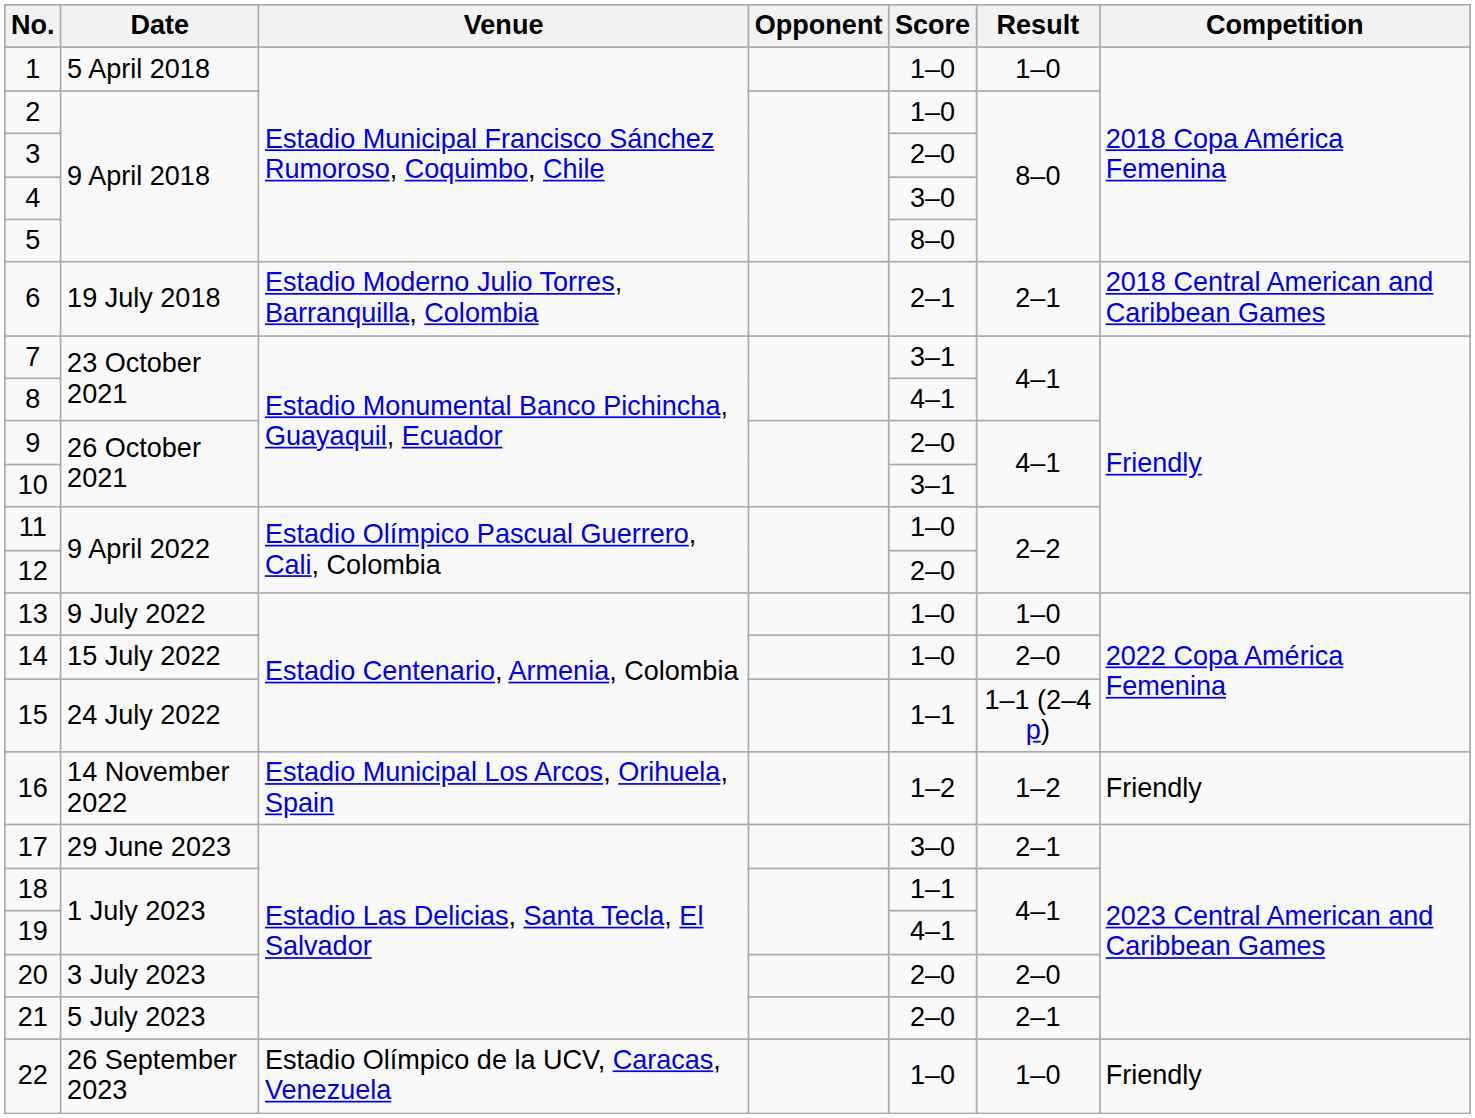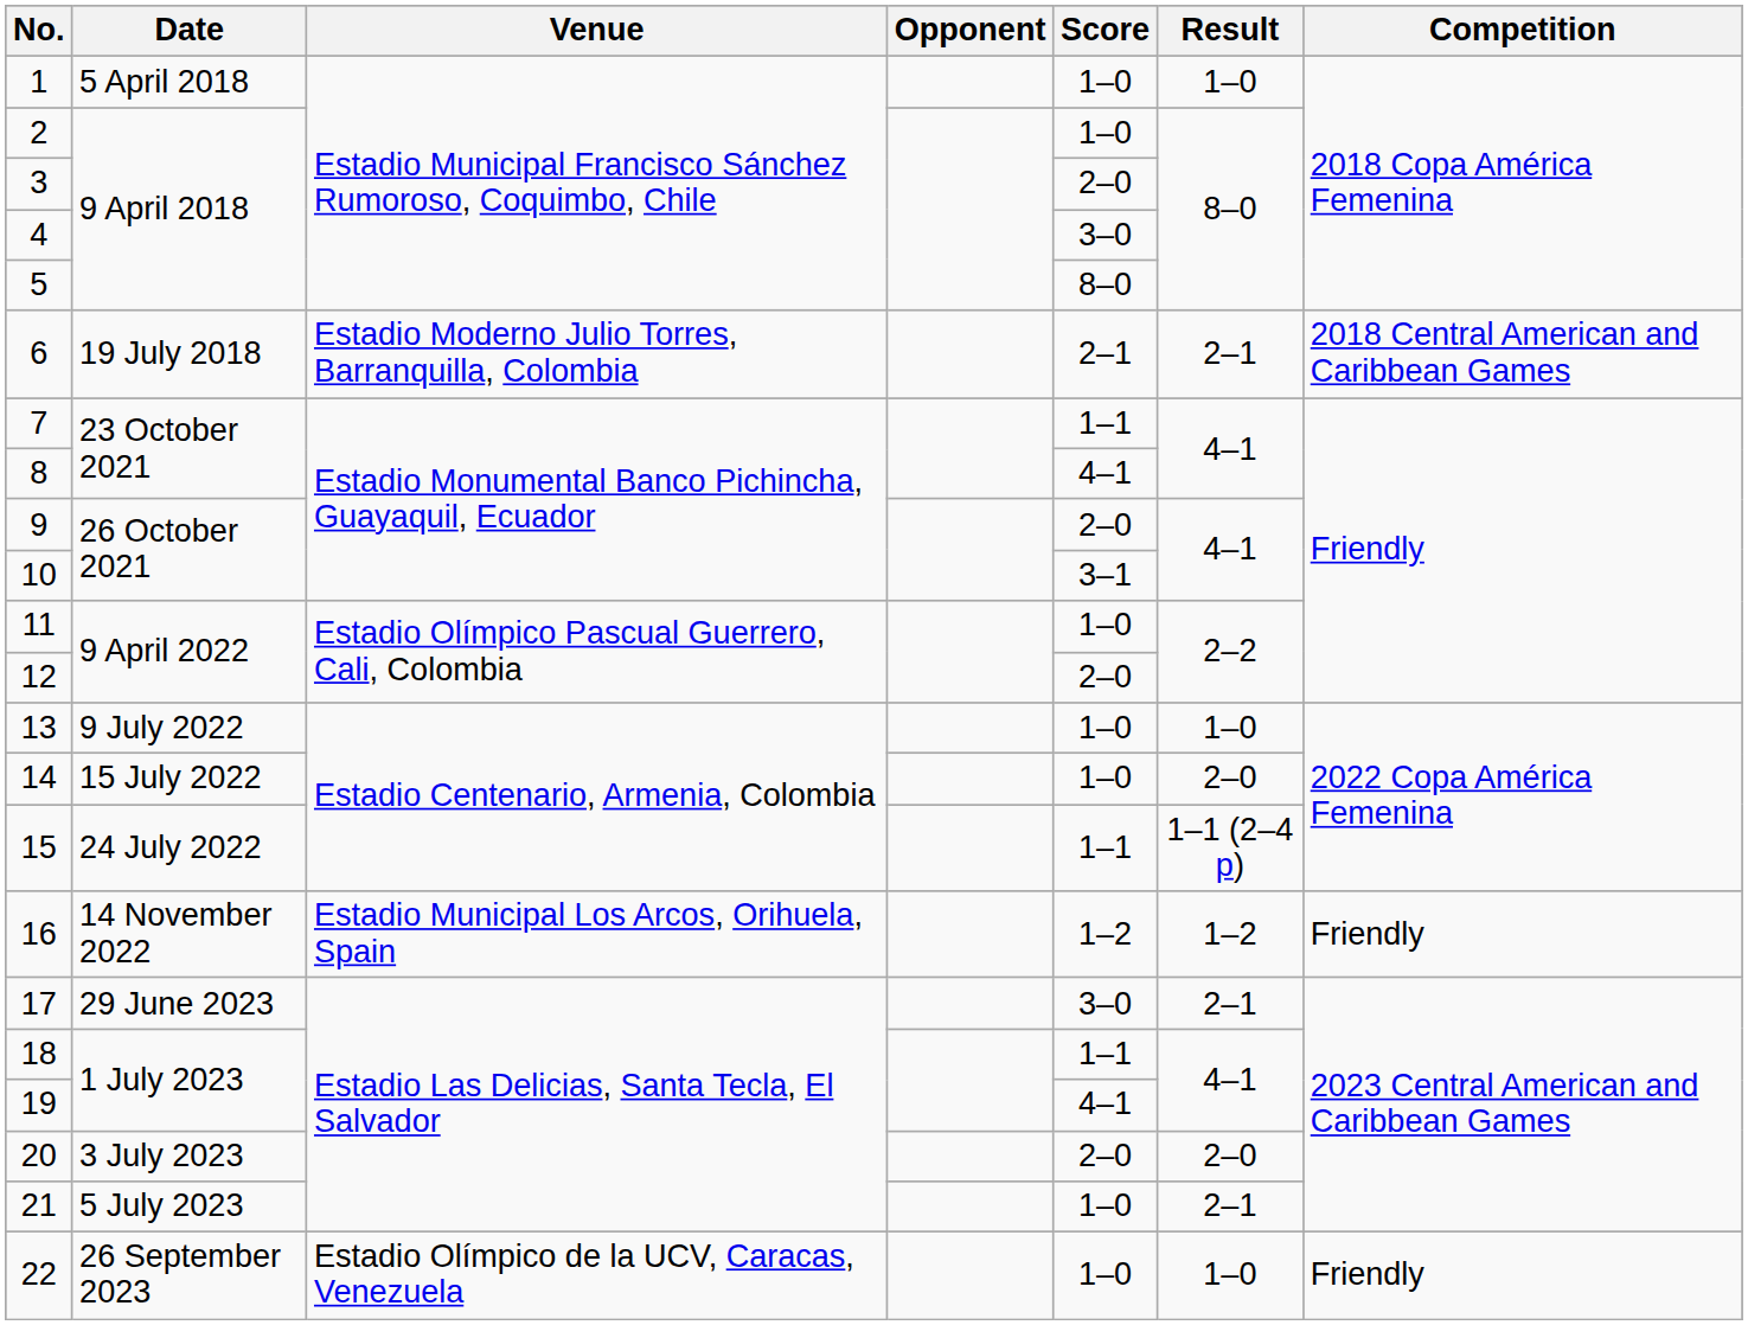7 | Score: 3–1 -> 1–1
21 | Score: 2–0 -> 1–0
